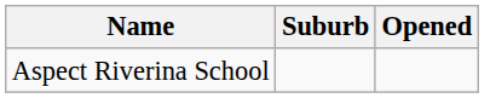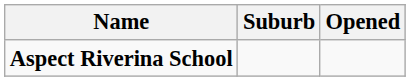Aspect Riverina School | Name: normal -> bold
